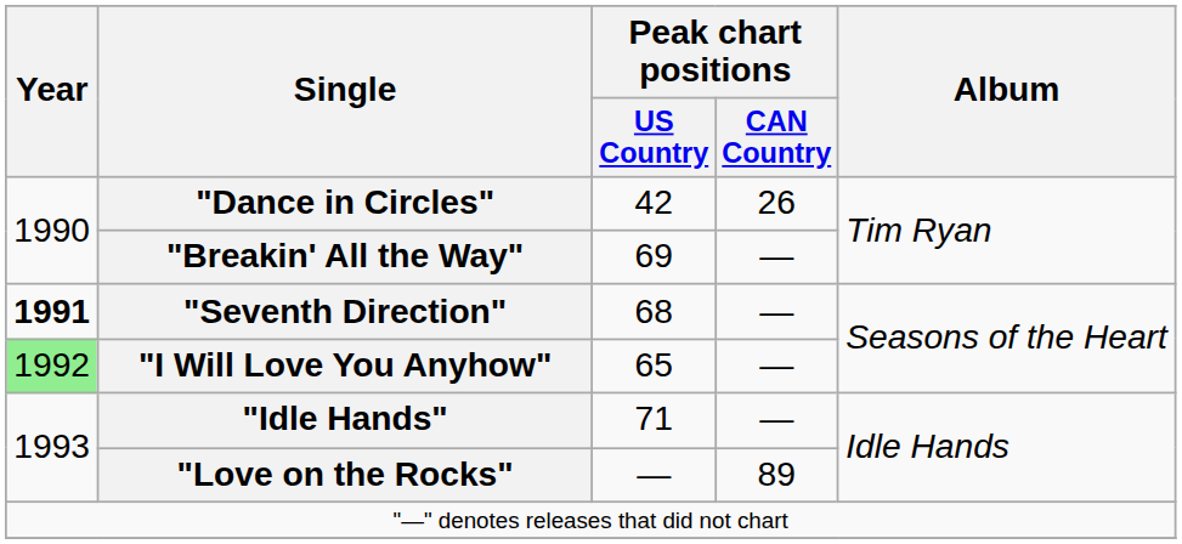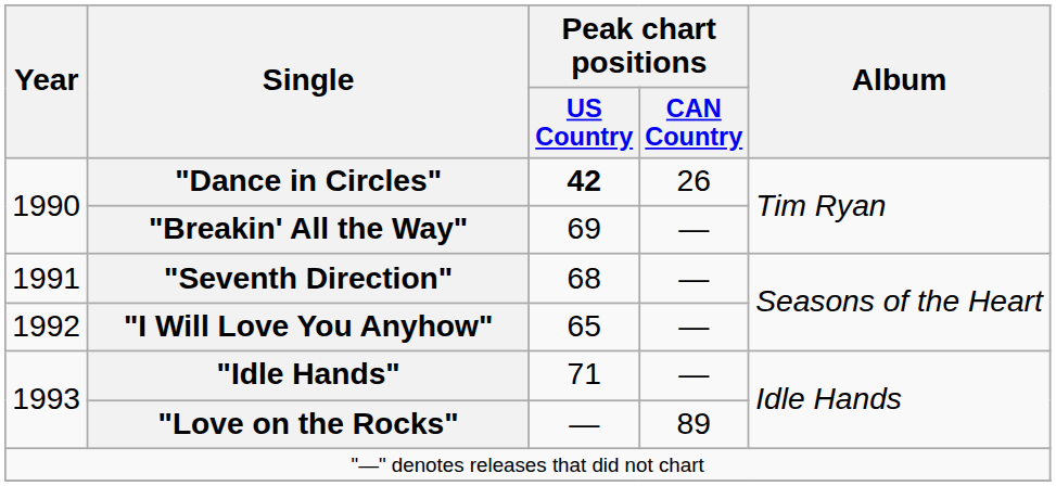"Dance in Circles" | Peak chart positions / US Country: normal -> bold
"Seventh Direction" | Year: bold -> normal
"I Will Love You Anyhow" | Year: lightgreen background -> no background
